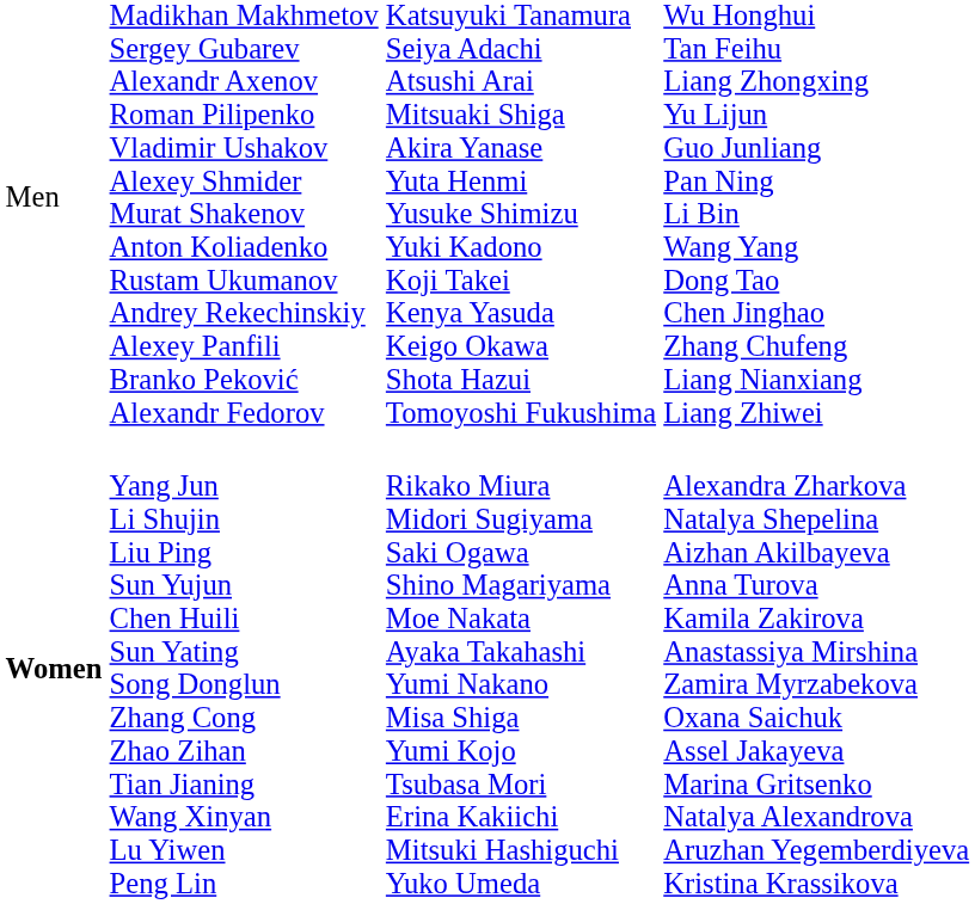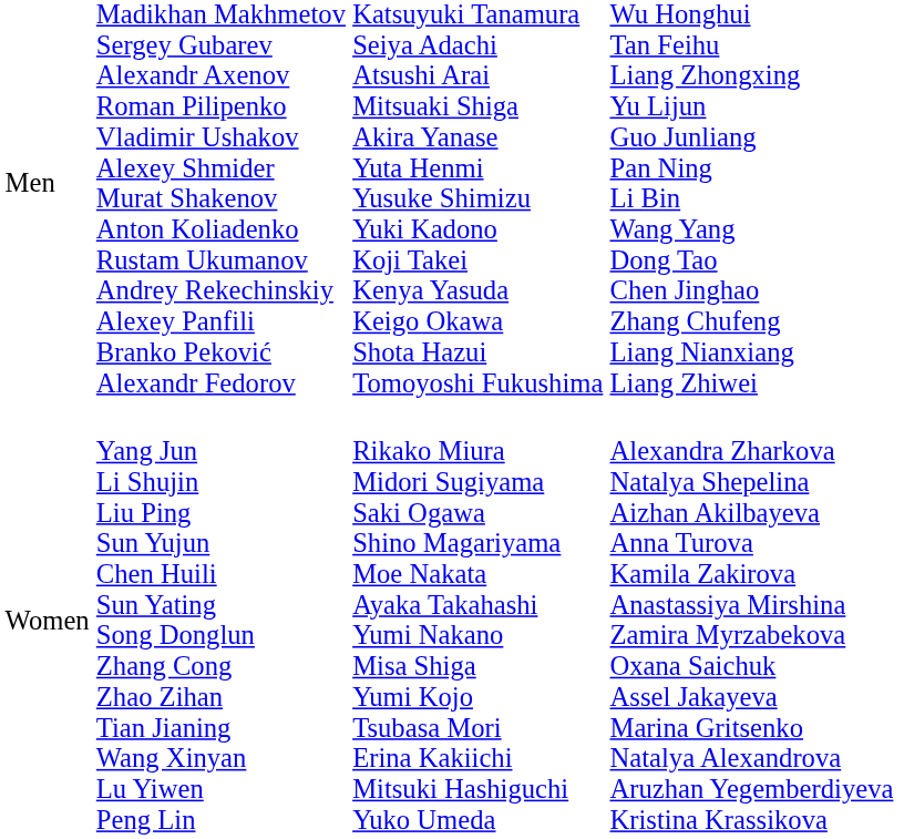Women | column 1: bold -> normal
